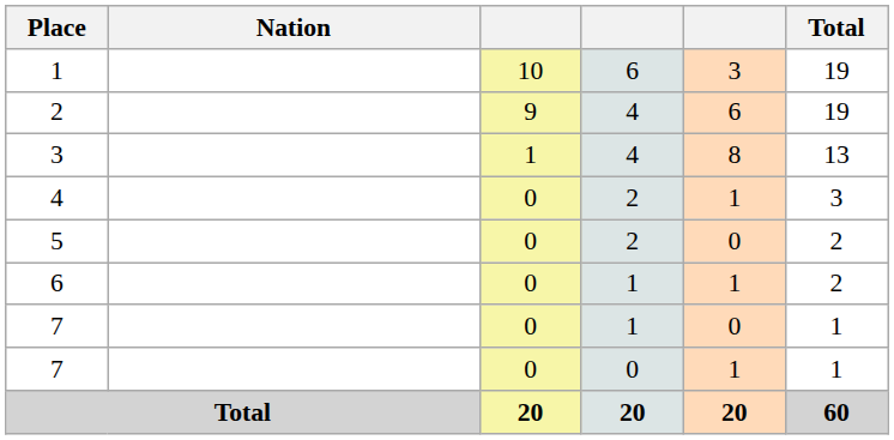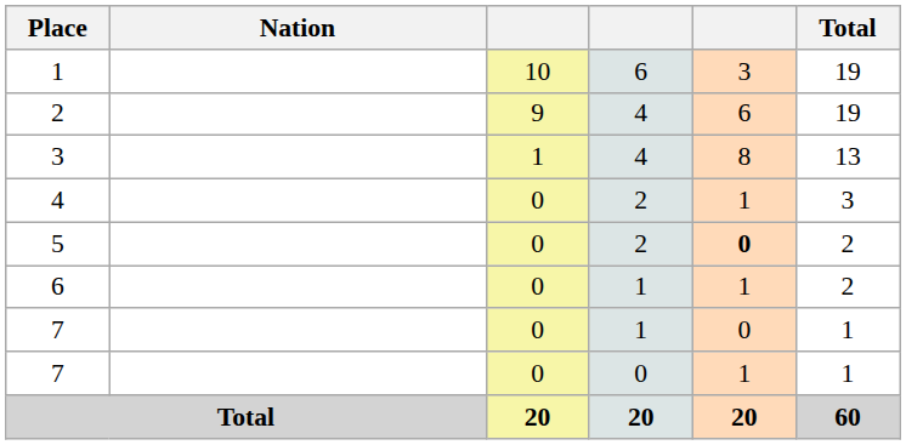5 | column 5: normal -> bold
